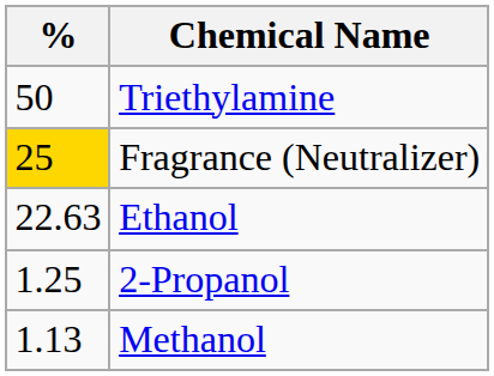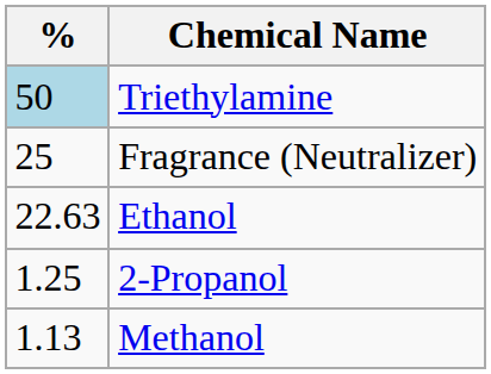Triethylamine | %: no background -> lightblue background
Fragrance (Neutralizer) | %: gold background -> no background
